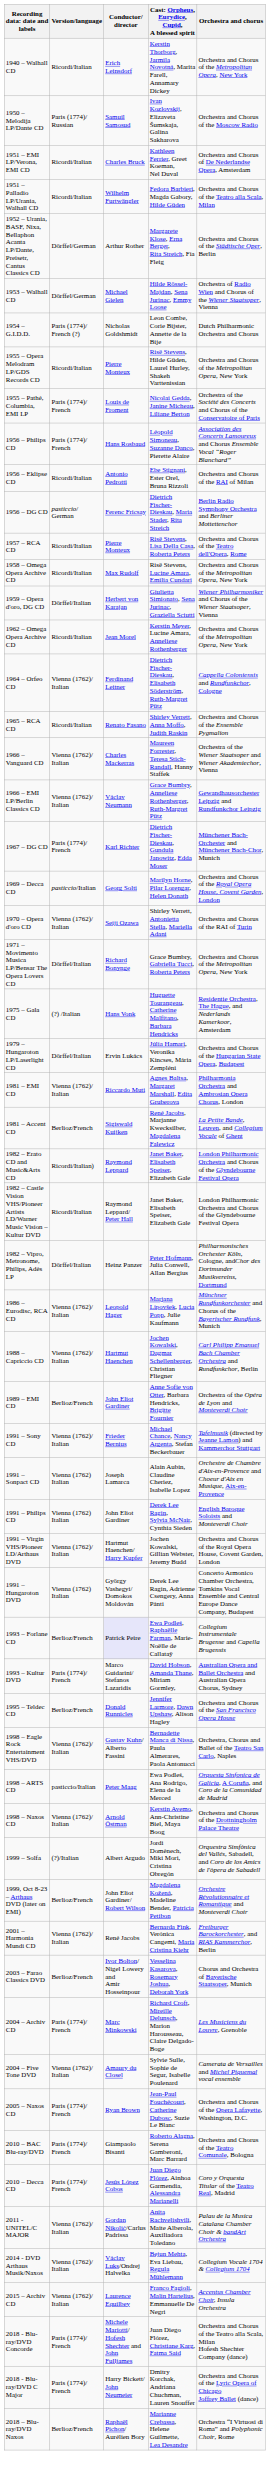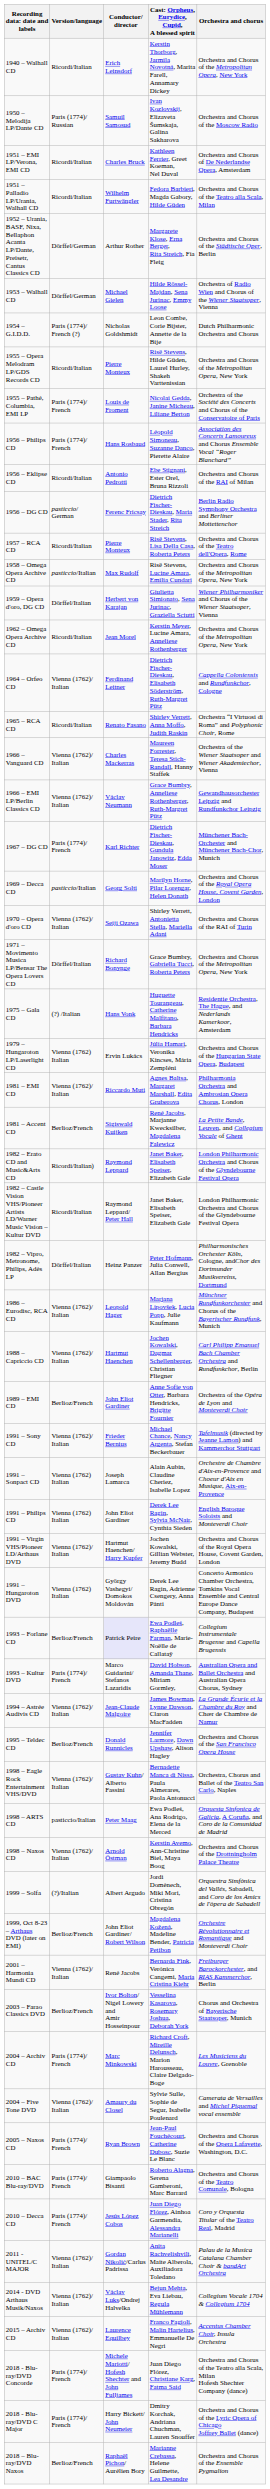1958 – Omega Opera Archive CD | Version/language: Ricordi/Italian -> pasticcio/Italian
1965 – RCA CD | Orchestra and chorus: Orchestra and Chorus of the Ensemble Pygmalion -> Orchestra “I Virtuosi di Roma” and Polyphonic Choir, Rome
1979 – Hungaroton LP/Laserlight CD | Version/language: Dörffel/Italian -> Vienna (1762) Italian
+ row: 1994 – Astrée Audivis CD | Vienna (1762)/ Italian | Jean-Claude Malgoire | James Bowman, Lynne Dawson, Claron MacFadden | La Grande Écurie et la Chambre du Roy and Chœr de Chambre de Namur
2018 – Blu-ray/DVD Naxos | Orchestra and chorus: Orchestra “I Virtuosi di Roma” and Polyphonic Choir, Rome -> Orchestra and Chorus of the Ensemble Pygmalion
